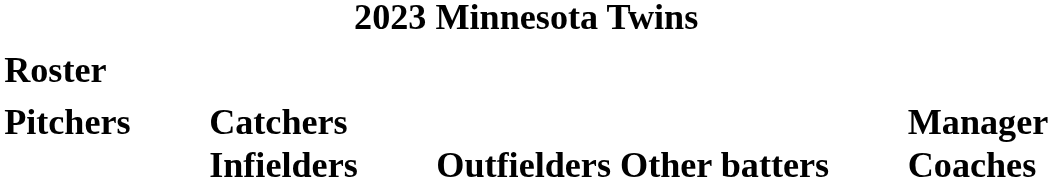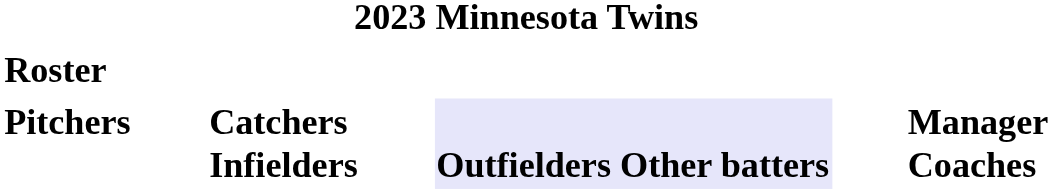Pitchers | column 3: no background -> lavender background
